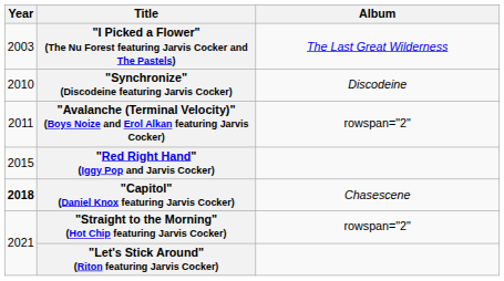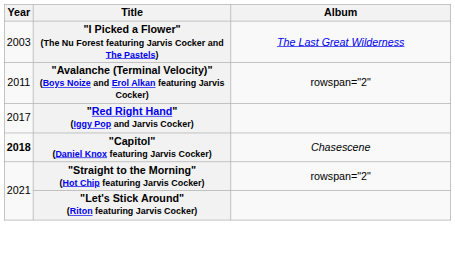- row: 2010 | "Synchronize" (Discodeine featuring Jarvis Cocker) | Discodeine
"Red Right Hand" (Iggy Pop and Jarvis Cocker) | Year: 2015 -> 2017
